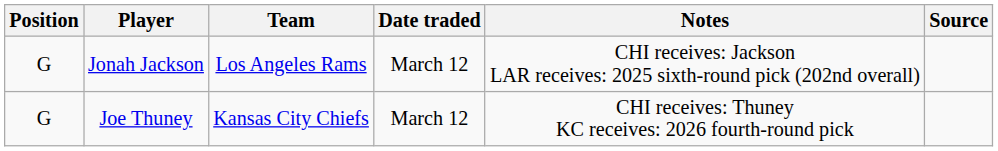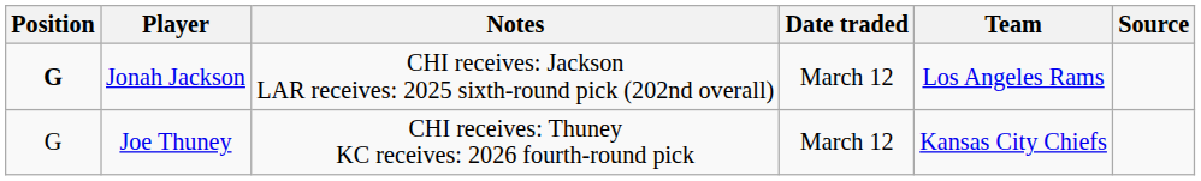columns swapped: Team <-> Notes
Jonah Jackson | Position: normal -> bold
